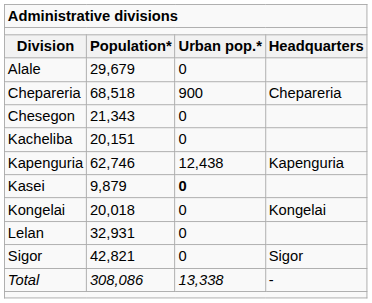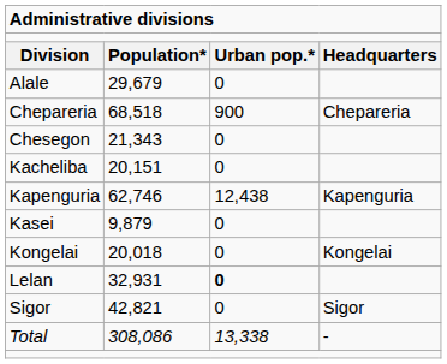Kasei | column 3: bold -> normal
Lelan | column 3: normal -> bold
